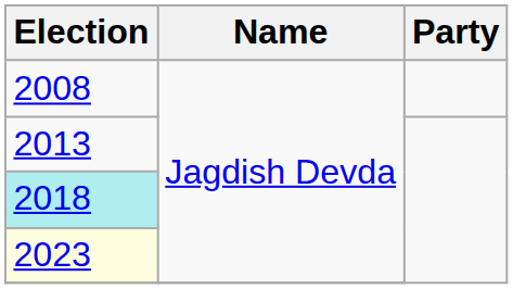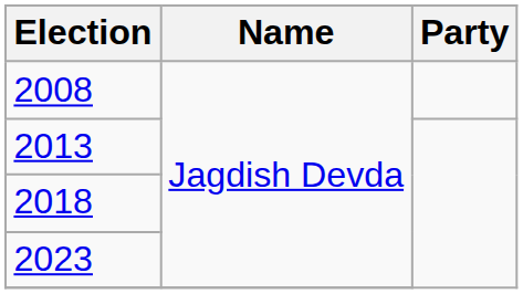2018 | Election: paleturquoise background -> no background
2023 | Election: lightyellow background -> no background
